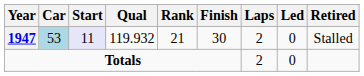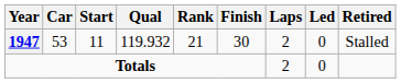1947 | Car: lightblue background -> no background
1947 | Start: lavender background -> no background
